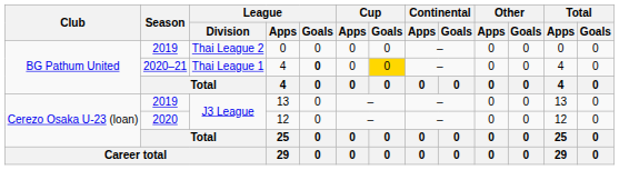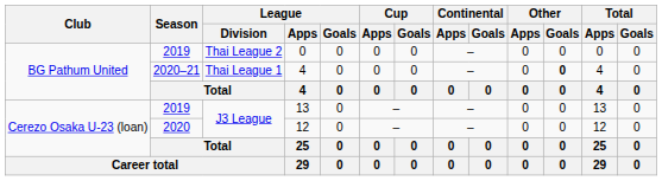2020–21 / 4 | League / Goals: bold -> normal
2020–21 / 4 | Cup / Goals: gold background -> no background
2020–21 / 4 | Other / Goals: normal -> bold
